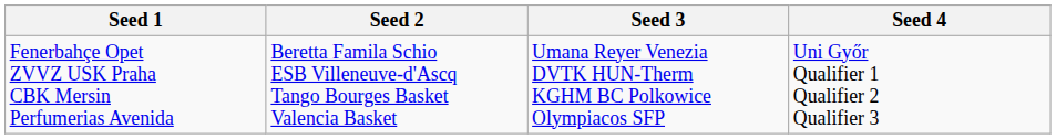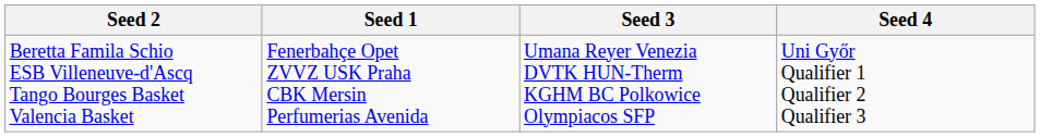columns swapped: Seed 1 <-> Seed 2
